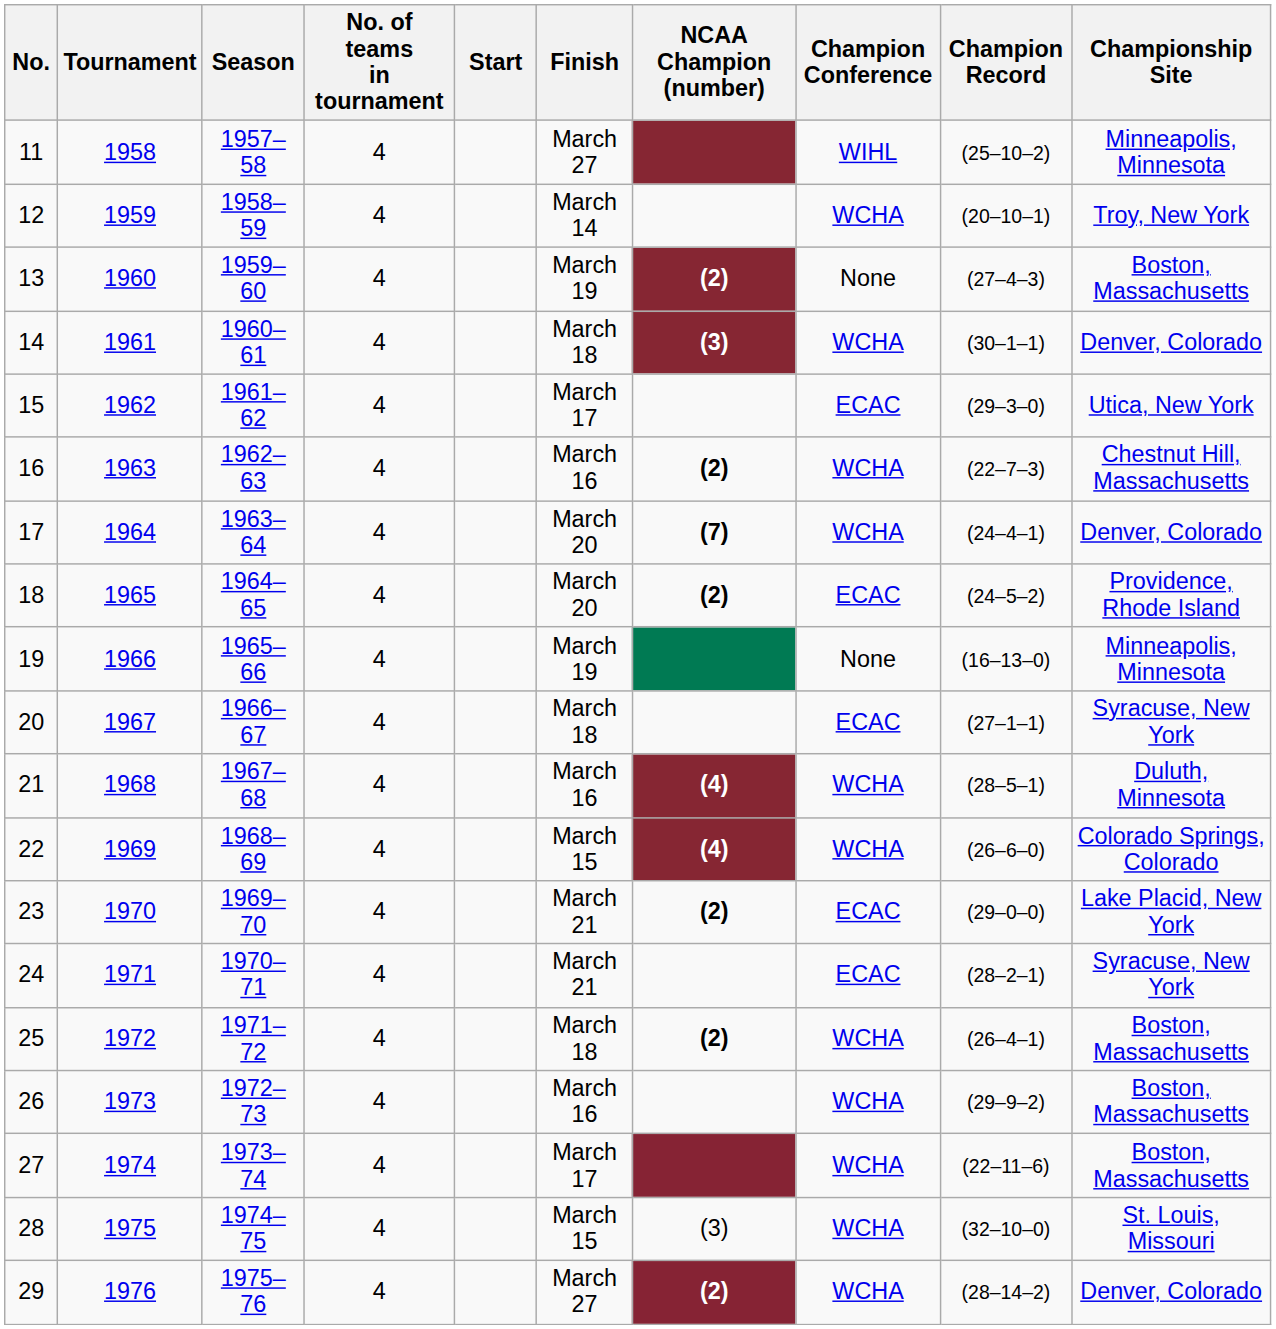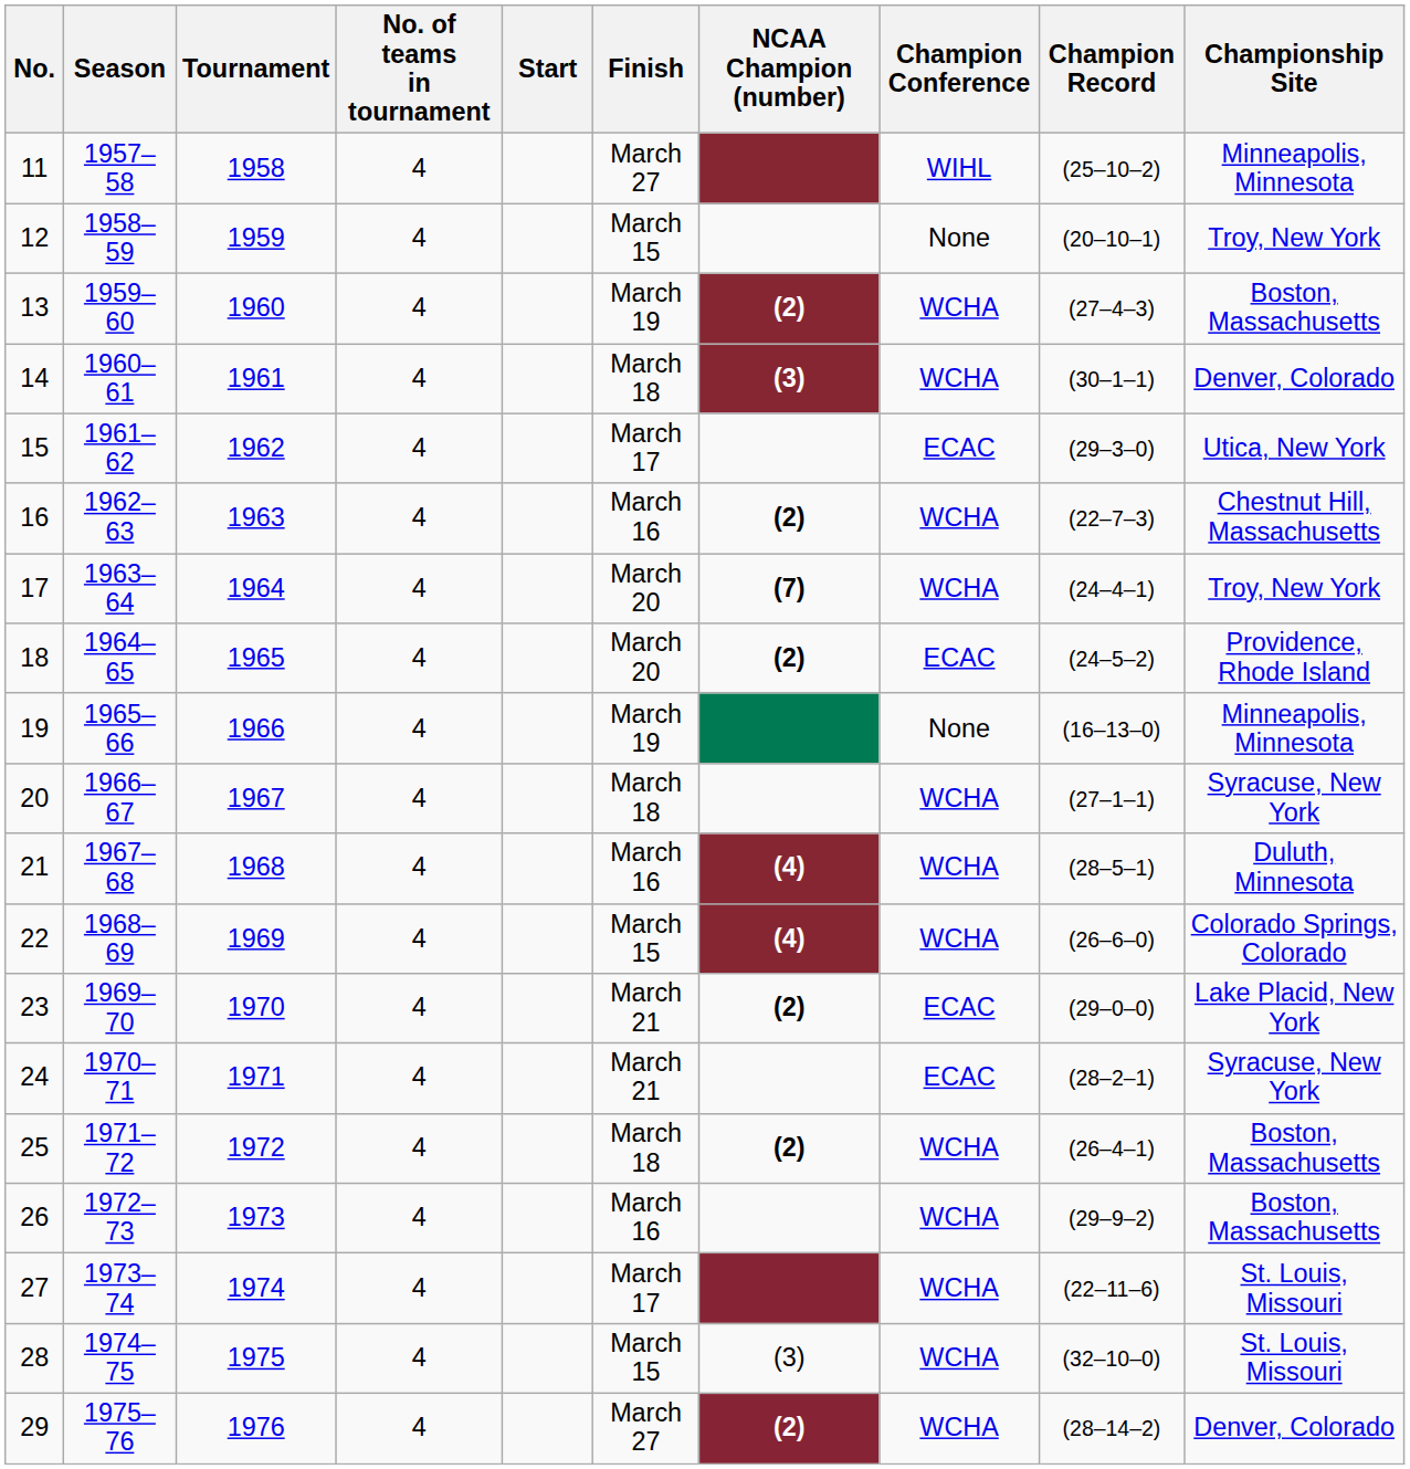columns swapped: Season <-> Tournament
12 | Finish: March 14 -> March 15
12 | Champion Conference: WCHA -> None
13 | Champion Conference: None -> WCHA
17 | Championship Site: Denver, Colorado -> Troy, New York
20 | Champion Conference: ECAC -> WCHA
27 | Championship Site: Boston, Massachusetts -> St. Louis, Missouri
